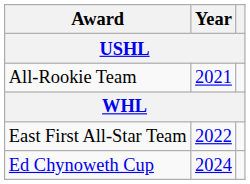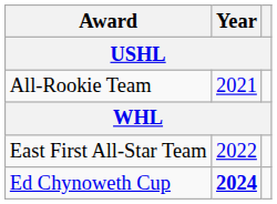Ed Chynoweth Cup | Year: normal -> bold
